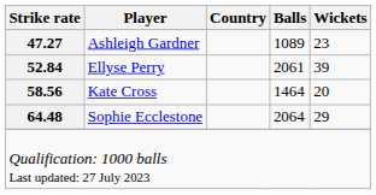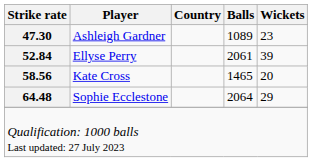Ashleigh Gardner | Strike rate: 47.27 -> 47.30
Kate Cross | Balls: 1464 -> 1465
